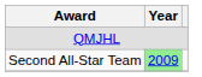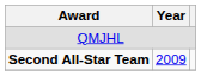Second All-Star Team | Award: normal -> bold
Second All-Star Team | Year: lightgreen background -> no background
